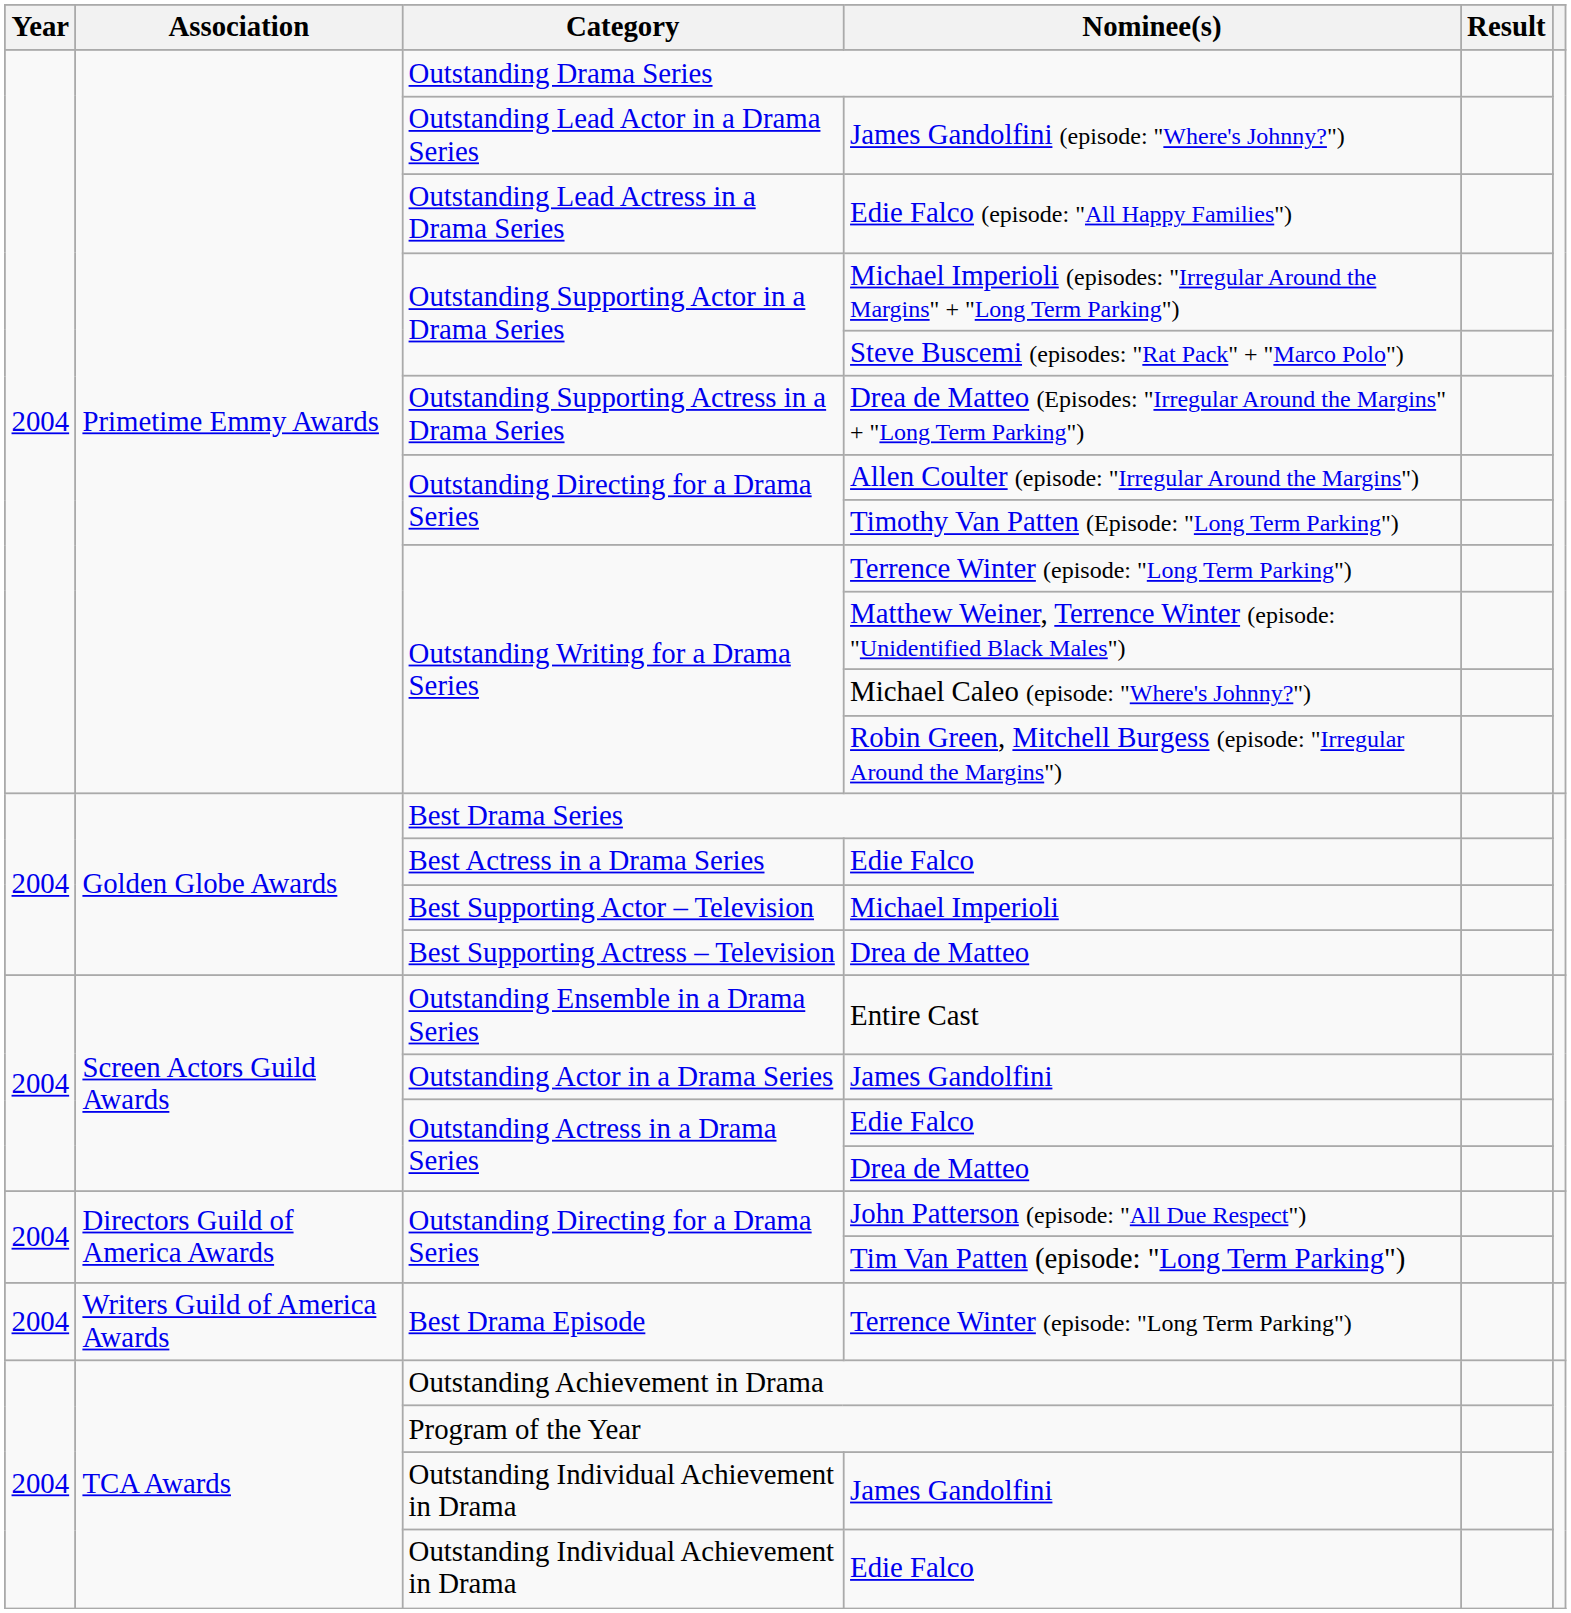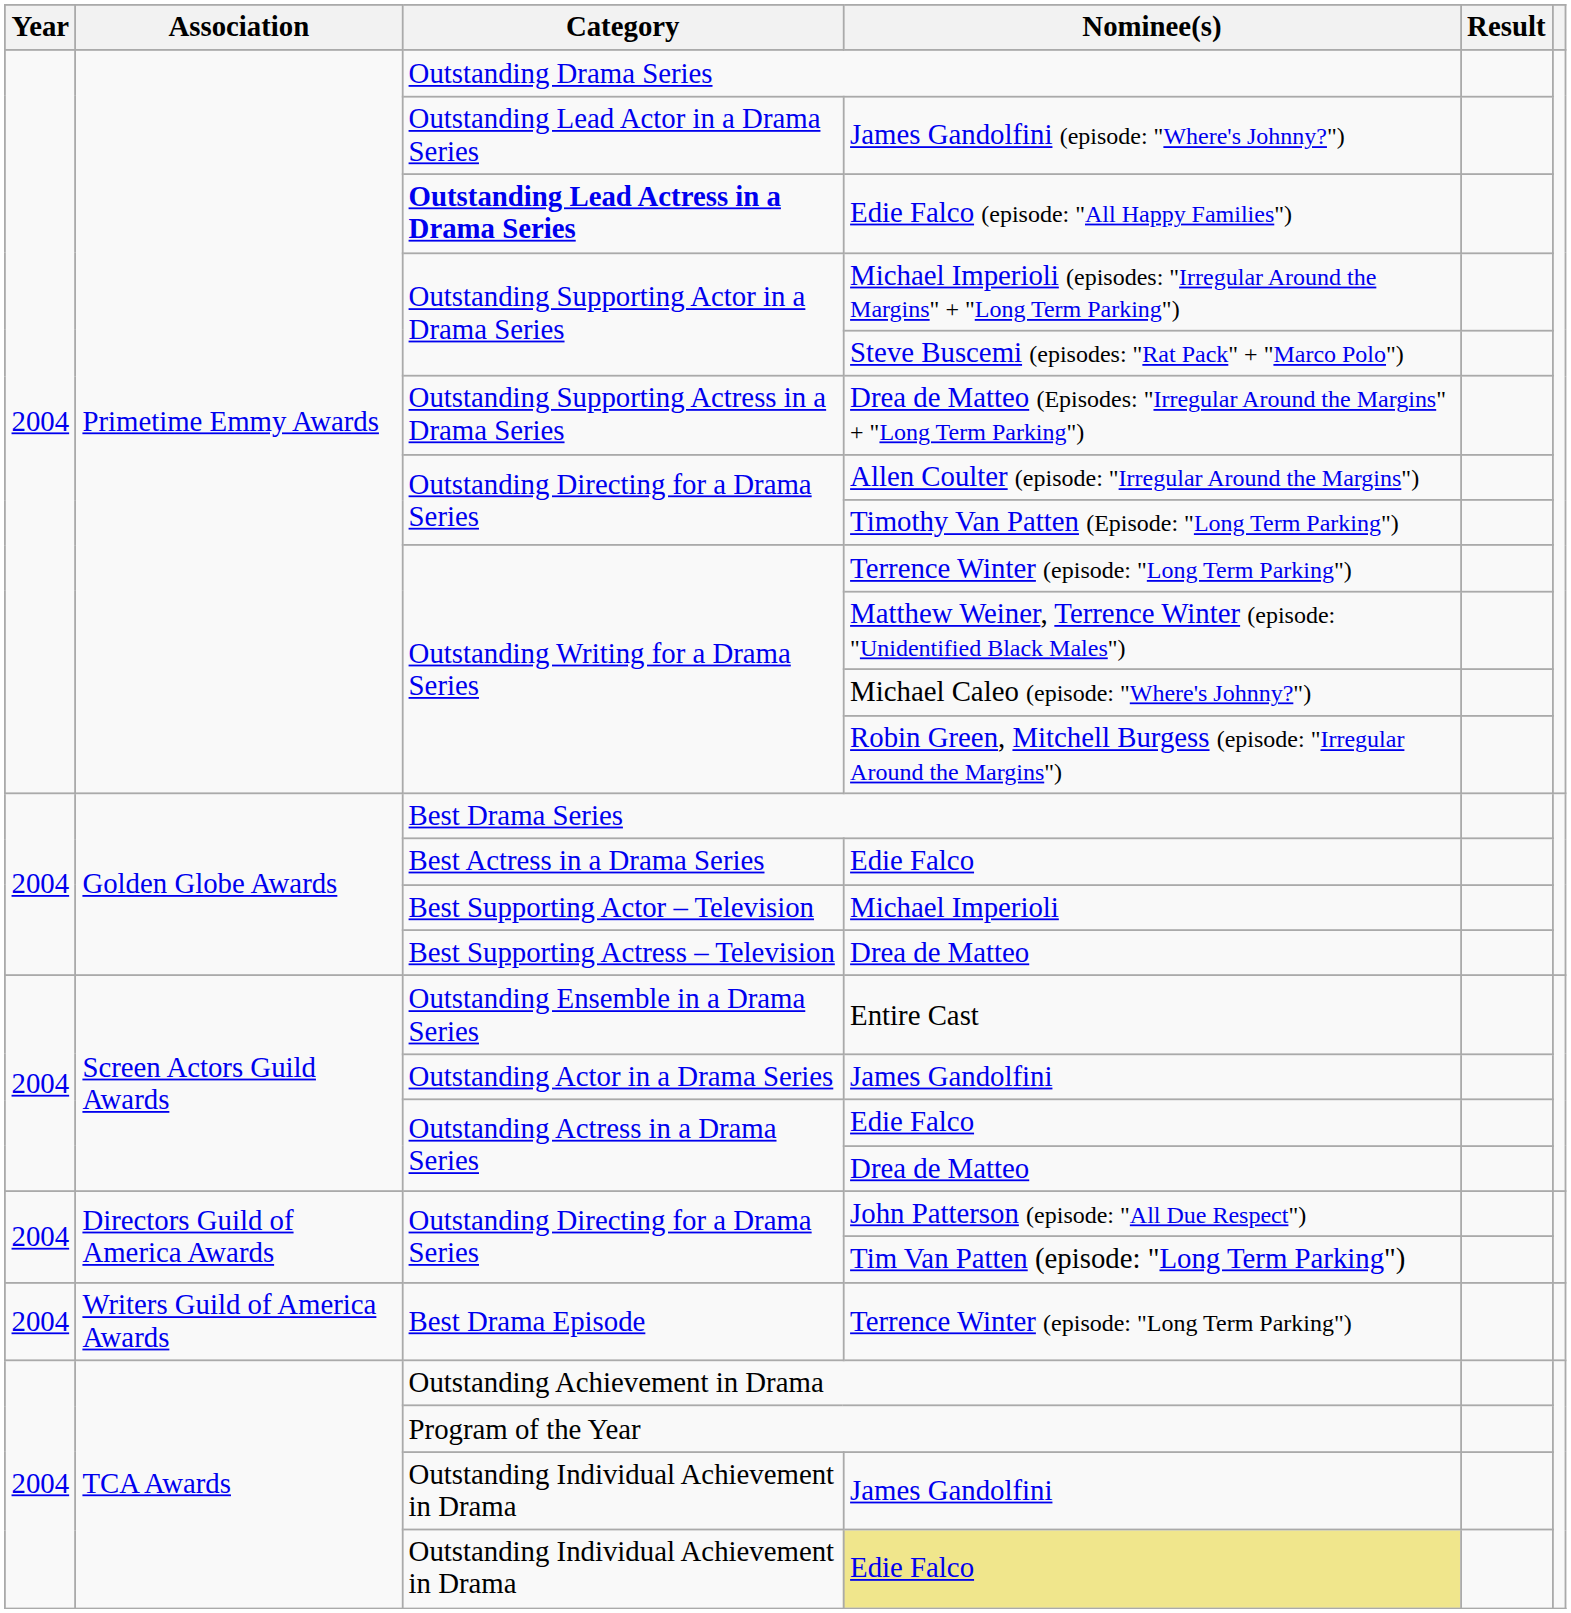Edie Falco (episode: "All Happy Families") | Category: normal -> bold
Outstanding Individual Achievement in Drama / Edie Falco | Nominee(s): no background -> khaki background
